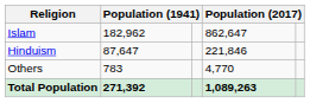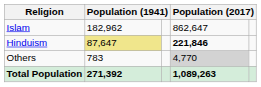Hinduism | column 2: no background -> khaki background
Hinduism | column 4: normal -> bold
Others | column 4: no background -> lightgrey background
